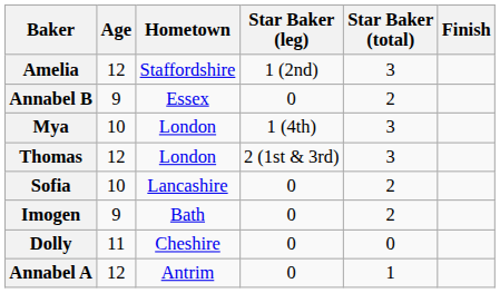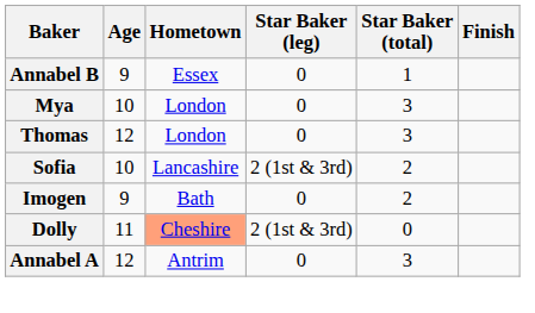- row: Amelia | 12 | Staffordshire | 1 (2nd) | 3
Annabel B | Star Baker (total): 2 -> 1
Mya | Star Baker (leg): 1 (4th) -> 0
Thomas | Star Baker (leg): 2 (1st & 3rd) -> 0
Sofia | Star Baker (leg): 0 -> 2 (1st & 3rd)
Dolly | Hometown: no background -> lightsalmon background
Dolly | Star Baker (leg): 0 -> 2 (1st & 3rd)
Annabel A | Star Baker (total): 1 -> 3
